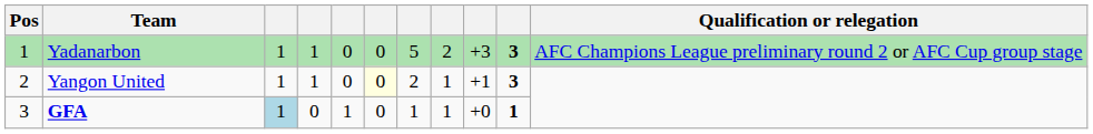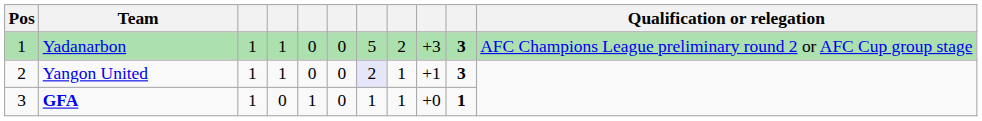Yangon United | column 6: lightyellow background -> no background
Yangon United | column 7: no background -> lavender background
GFA | column 3: lightblue background -> no background
